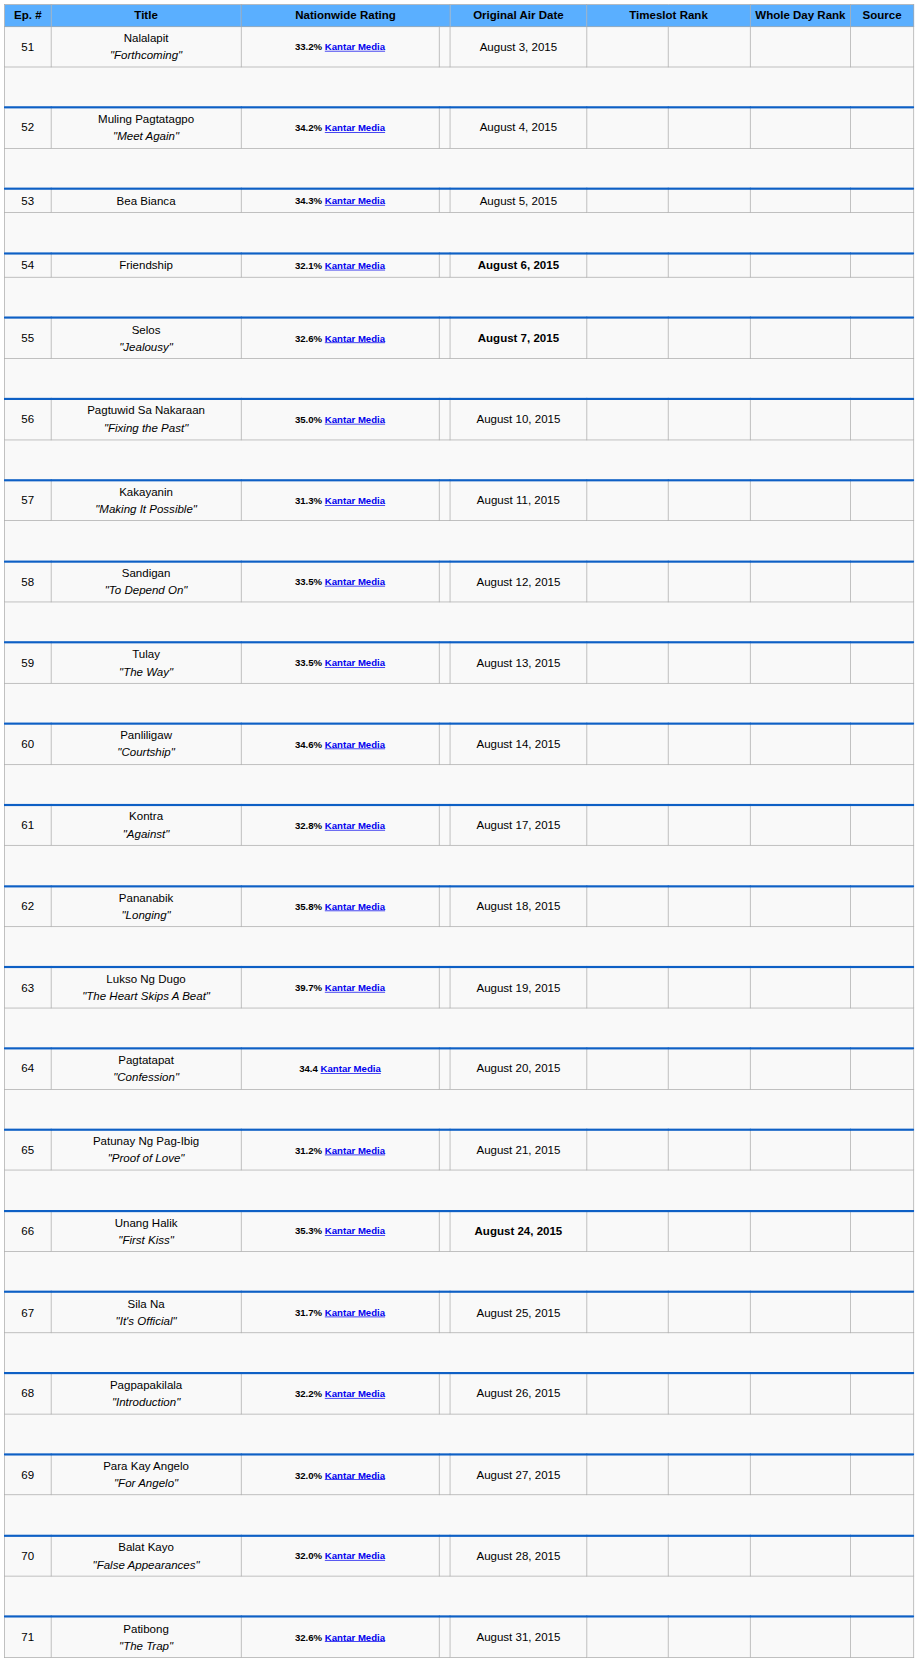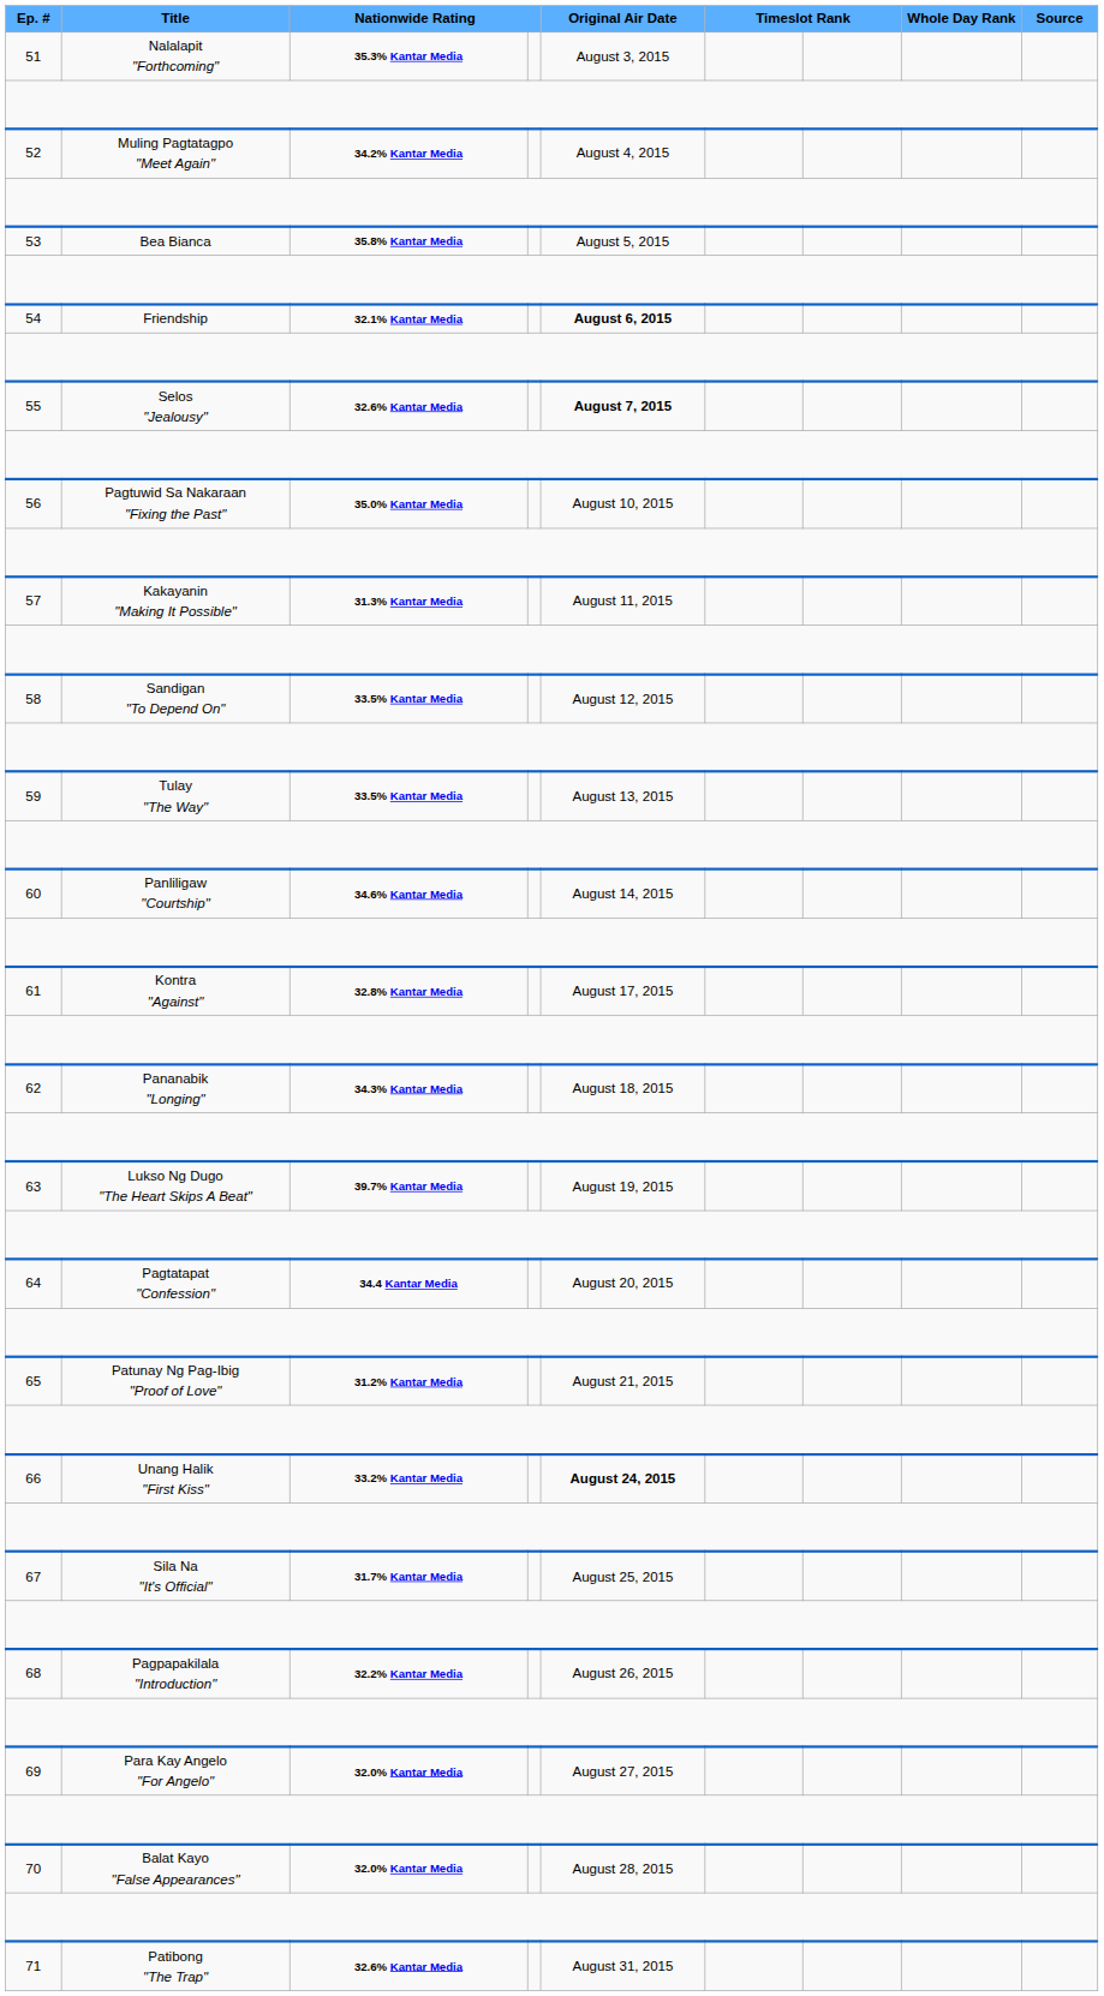51 | column 3: 33.2% Kantar Media -> 35.3% Kantar Media
53 | column 3: 34.3% Kantar Media -> 35.8% Kantar Media
62 | column 3: 35.8% Kantar Media -> 34.3% Kantar Media
66 | column 3: 35.3% Kantar Media -> 33.2% Kantar Media
